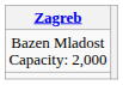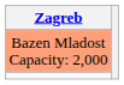Bazen Mladost Capacity: 2,000 | Zagreb: no background -> lightsalmon background
